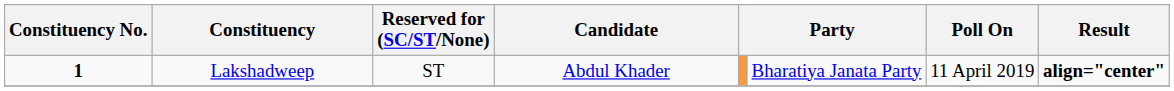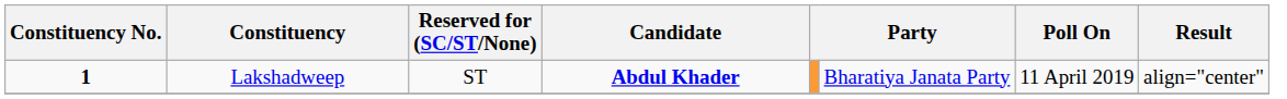Lakshadweep | Candidate: normal -> bold
Lakshadweep | Result: bold -> normal
